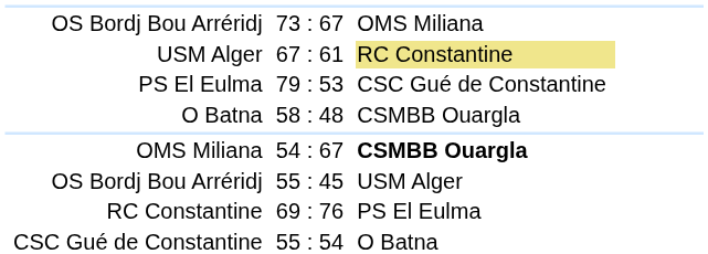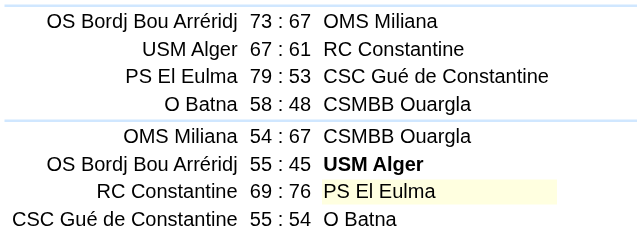67 : 61 | column 3: khaki background -> no background
54 : 67 | column 3: bold -> normal
55 : 45 | column 3: normal -> bold
69 : 76 | column 3: no background -> lightyellow background
